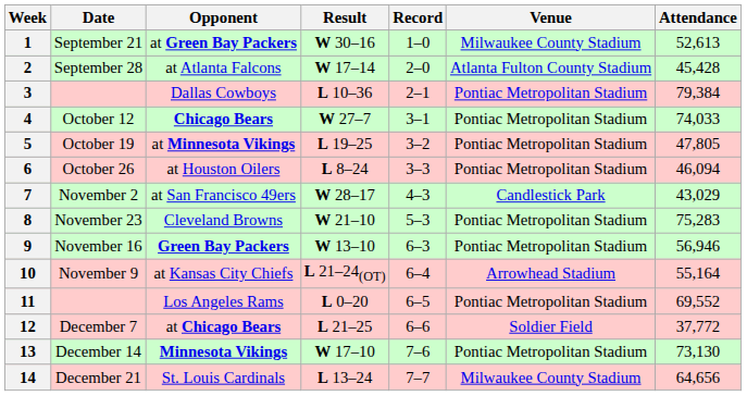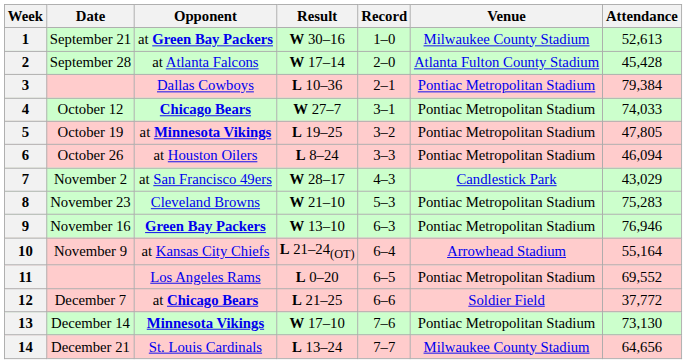9 | Attendance: 56,946 -> 76,946
